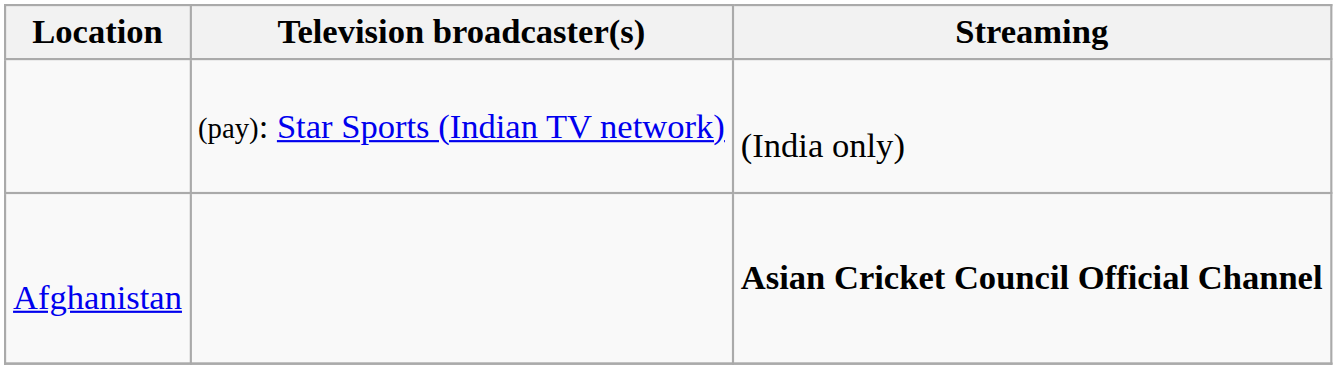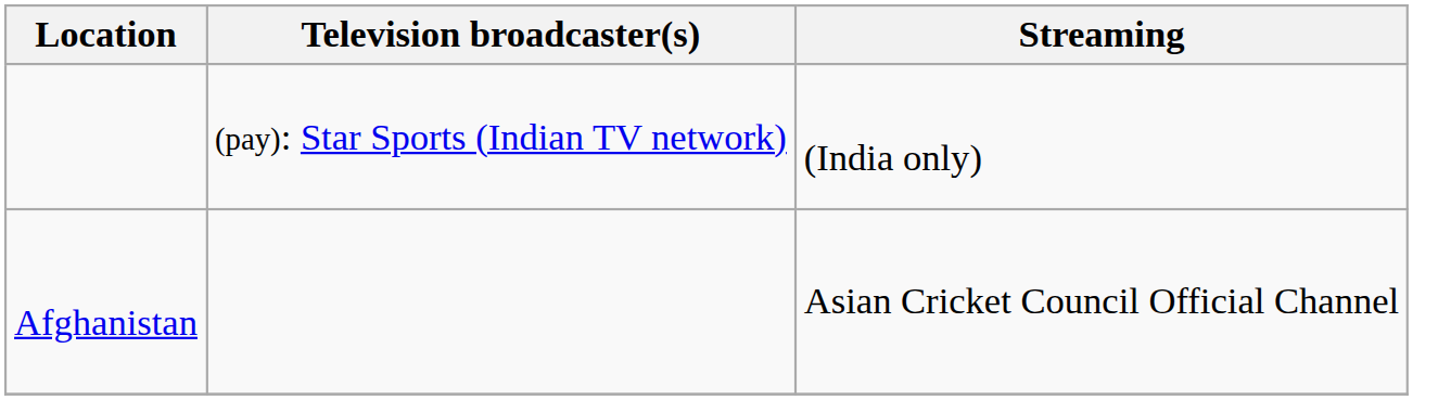Afghanistan | Streaming: bold -> normal
